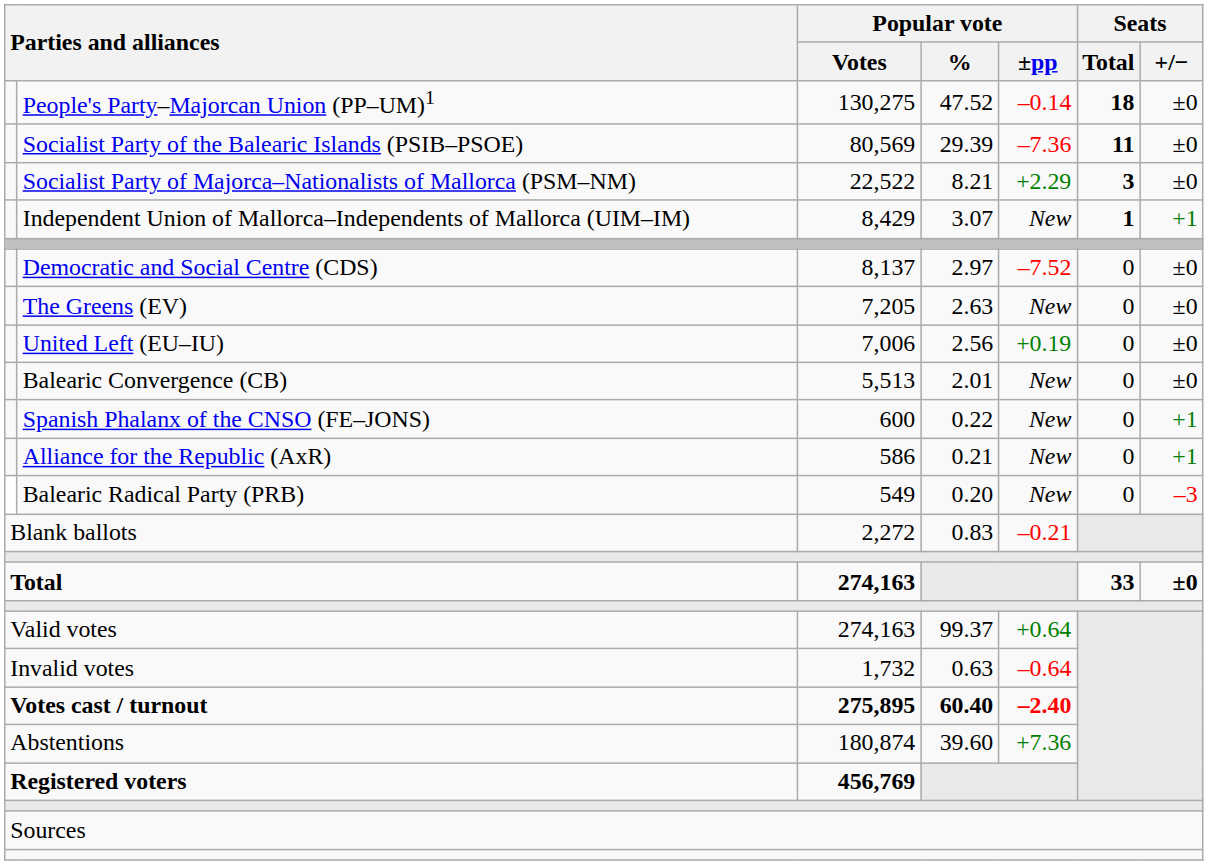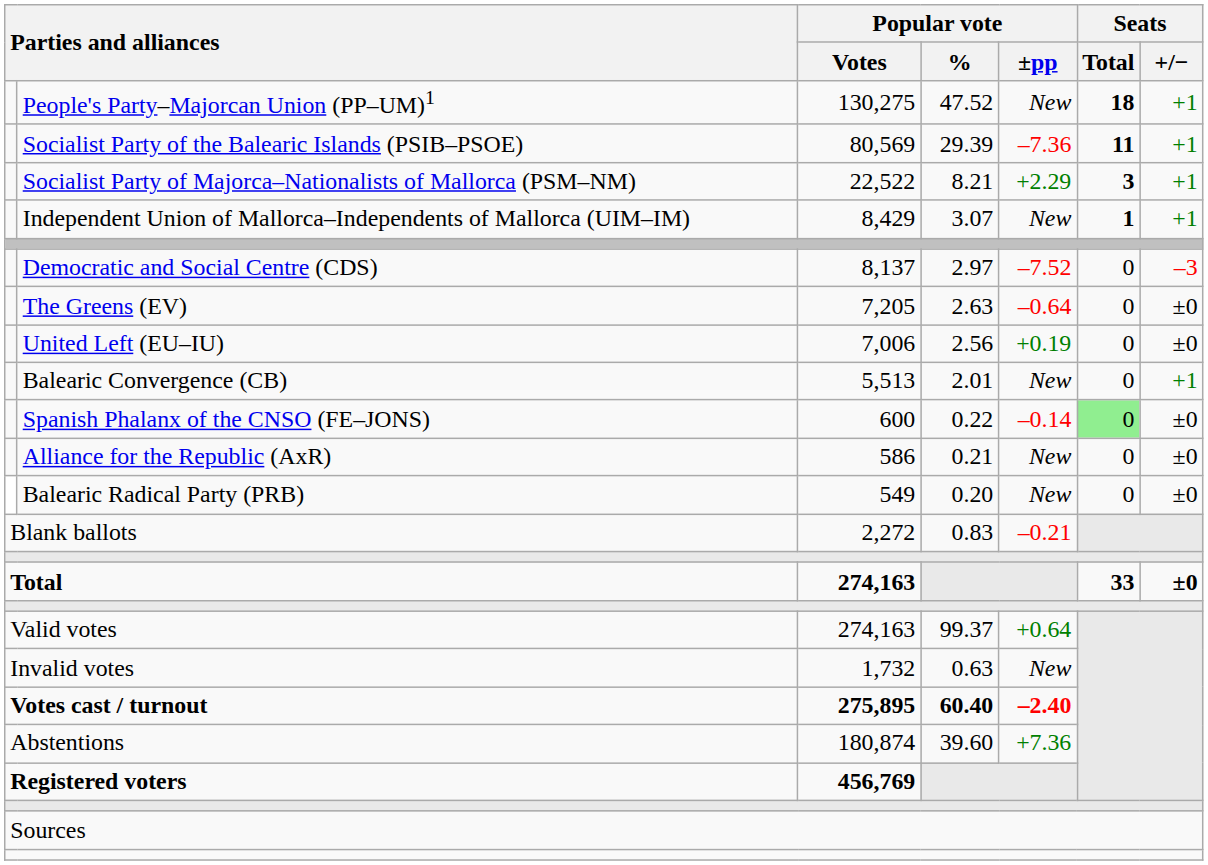People's Party–Majorcan Union (PP–UM)1 | Popular vote / ±pp: –0.14 -> New
People's Party–Majorcan Union (PP–UM)1 | Seats / +/−: ±0 -> +1
Socialist Party of the Balearic Islands (PSIB–PSOE) | Seats / +/−: ±0 -> +1
Socialist Party of Majorca–Nationalists of Mallorca (PSM–NM) | Seats / +/−: ±0 -> +1
Democratic and Social Centre (CDS) | Seats / +/−: ±0 -> –3
The Greens (EV) | Popular vote / ±pp: New -> –0.64
Balearic Convergence (CB) | Seats / +/−: ±0 -> +1
Spanish Phalanx of the CNSO (FE–JONS) | Popular vote / ±pp: New -> –0.14
Spanish Phalanx of the CNSO (FE–JONS) | Seats / Total: no background -> lightgreen background
Spanish Phalanx of the CNSO (FE–JONS) | Seats / +/−: +1 -> ±0
Alliance for the Republic (AxR) | Seats / +/−: +1 -> ±0
Balearic Radical Party (PRB) | Seats / +/−: –3 -> ±0
Invalid votes | Popular vote / ±pp: –0.64 -> New
